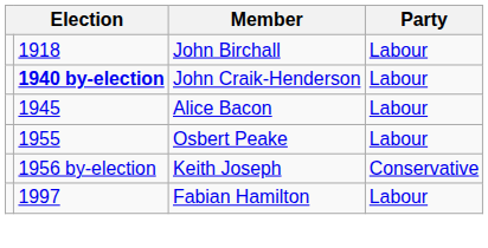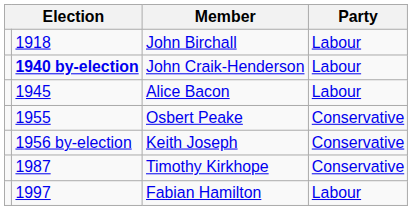Osbert Peake | Party: Labour -> Conservative
+ row: 1987 | Timothy Kirkhope | Conservative
